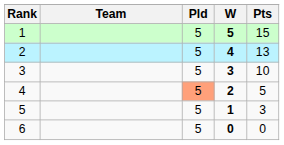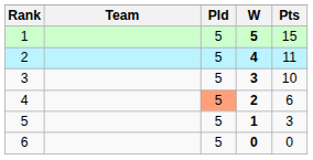row 3 | Pts: 13 -> 11
row 5 | Pts: 5 -> 6
